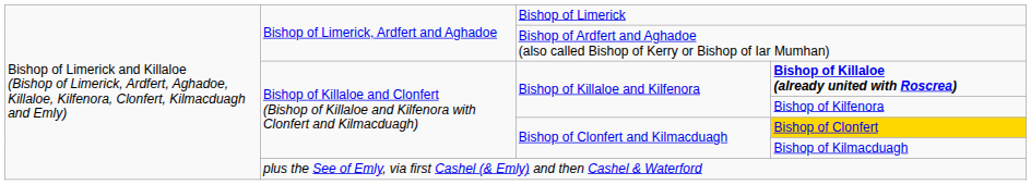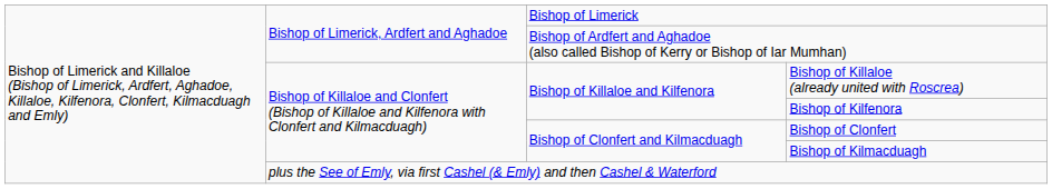Bishop of Killaloe (already united with Roscrea) | column 4: bold -> normal
Bishop of Clonfert | column 4: gold background -> no background
